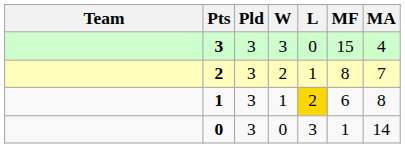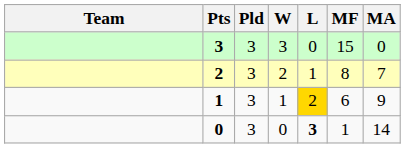row 2 | MA: 4 -> 0
row 4 | MA: 8 -> 9
row 5 | L: normal -> bold
